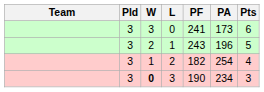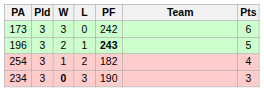columns swapped: Team <-> PA
row 2 | PF: 241 -> 242
row 3 | PF: normal -> bold
